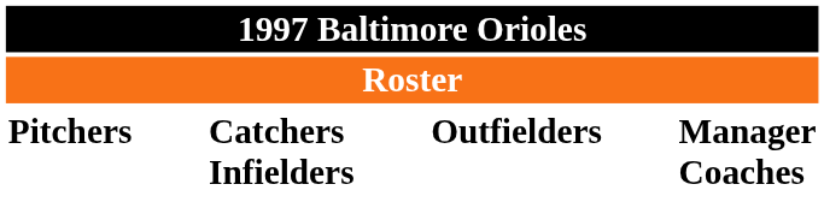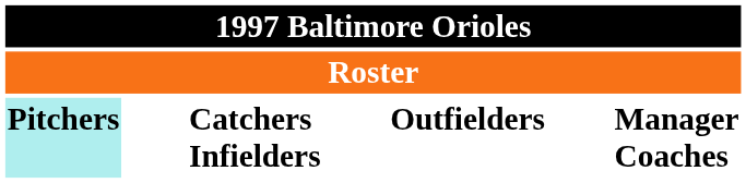Pitchers | column 1: no background -> paleturquoise background
